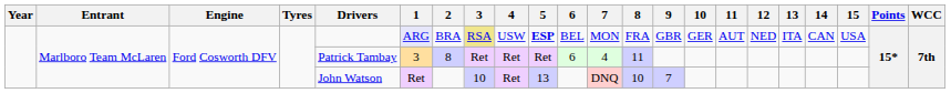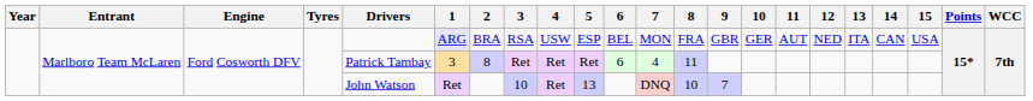row 2 | 3: khaki background -> no background
row 2 | 5: bold -> normal
